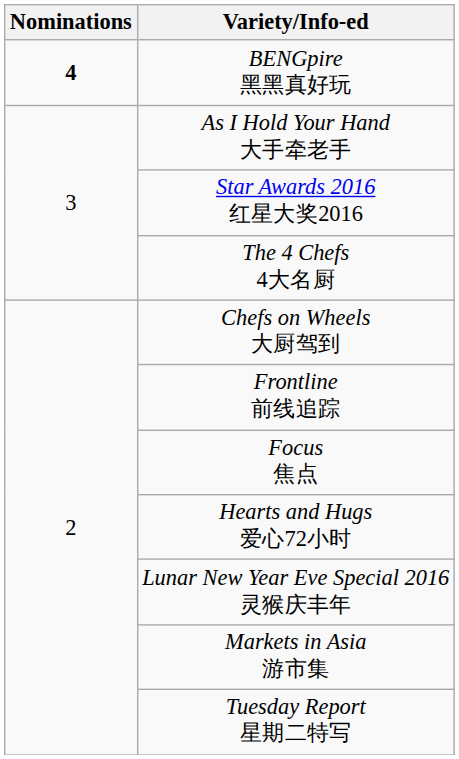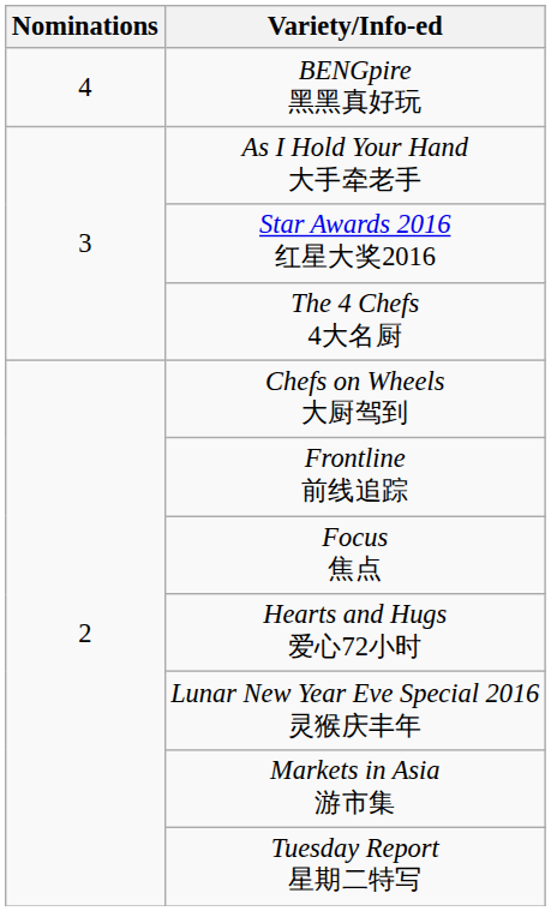BENGpire 黑黑真好玩 | Nominations: bold -> normal
